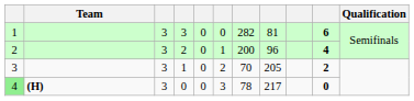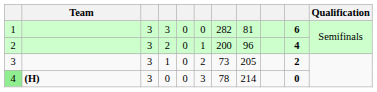row 4 | column 7: 70 -> 73
row 5 | column 8: 217 -> 214
